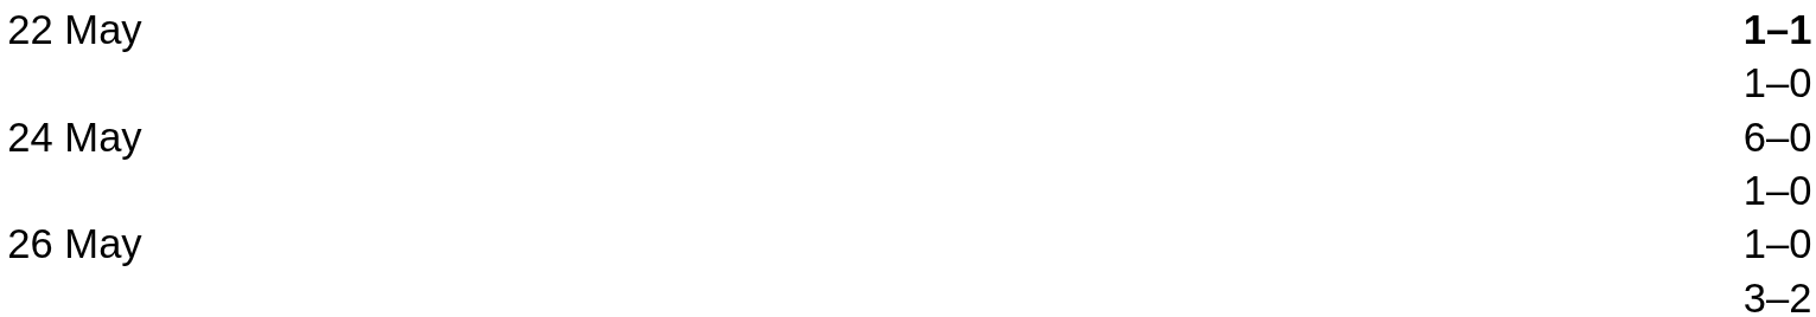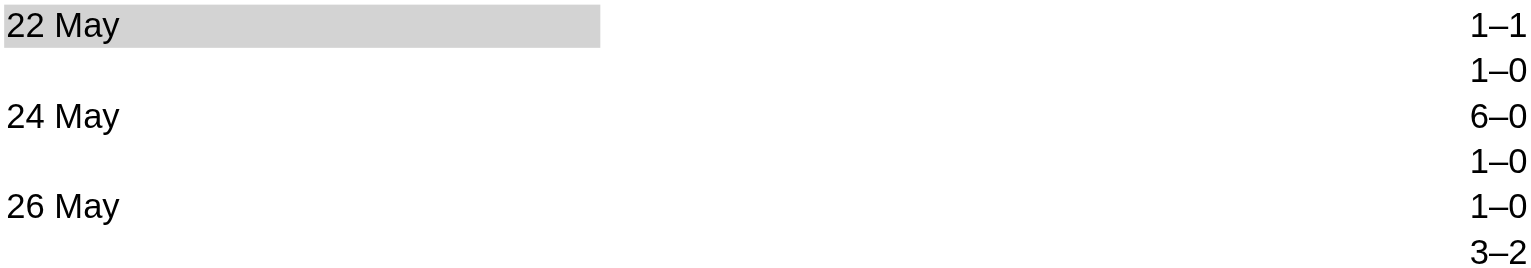22 May | column 1: no background -> lightgrey background
22 May | column 2: bold -> normal
